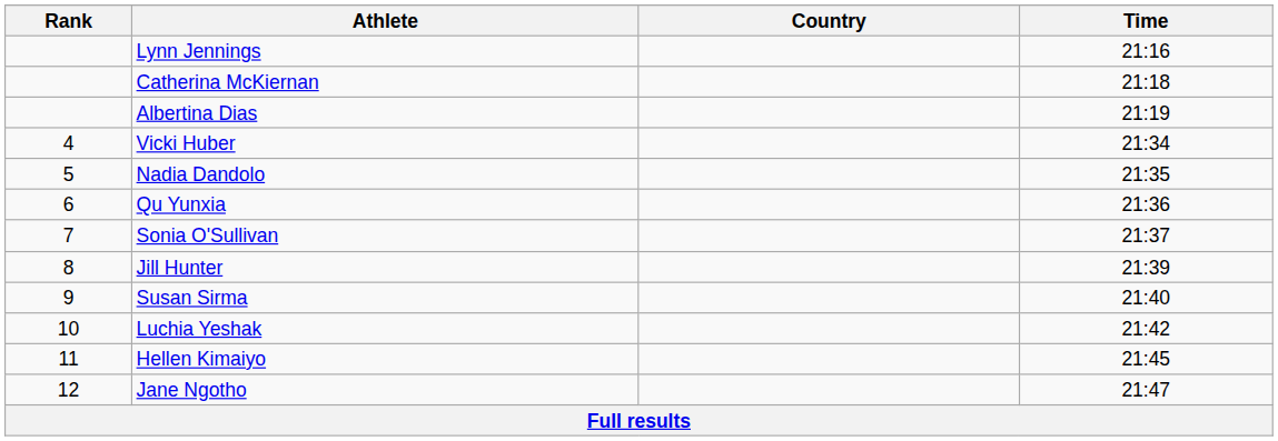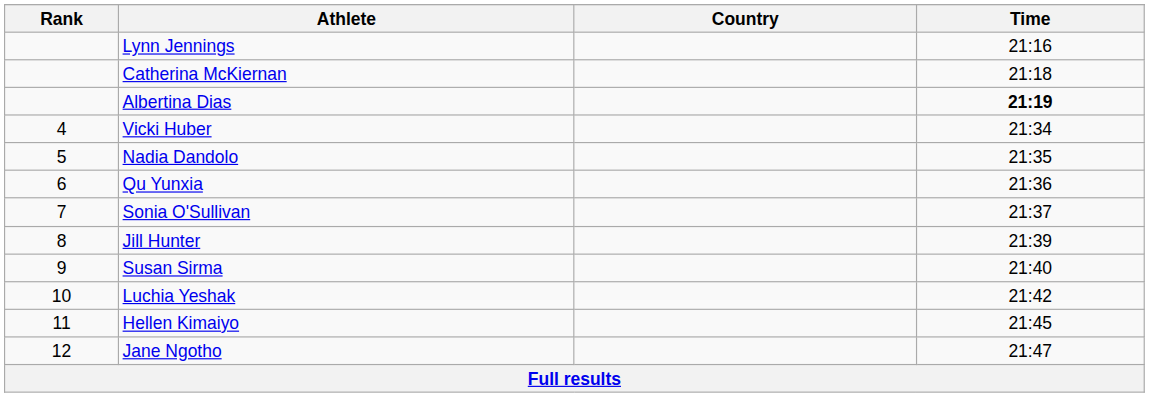Albertina Dias | Time: normal -> bold
